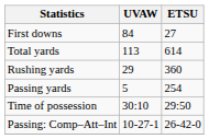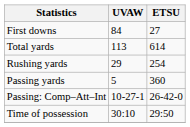Rushing yards | ETSU: 360 -> 254
Passing yards | ETSU: 254 -> 360
rows swapped: Passing: Comp–Att–Int <-> Time of possession
